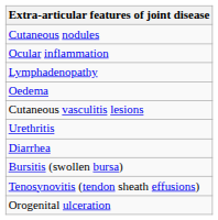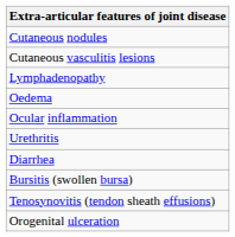row 3 | column 1: Ocular inflammation -> Cutaneous vasculitis lesions
row 6 | column 1: Cutaneous vasculitis lesions -> Ocular inflammation
